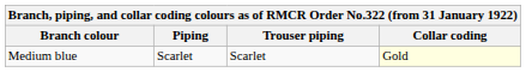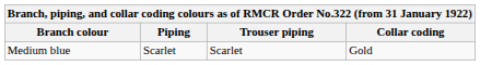Medium blue | Collar coding: lightyellow background -> no background
